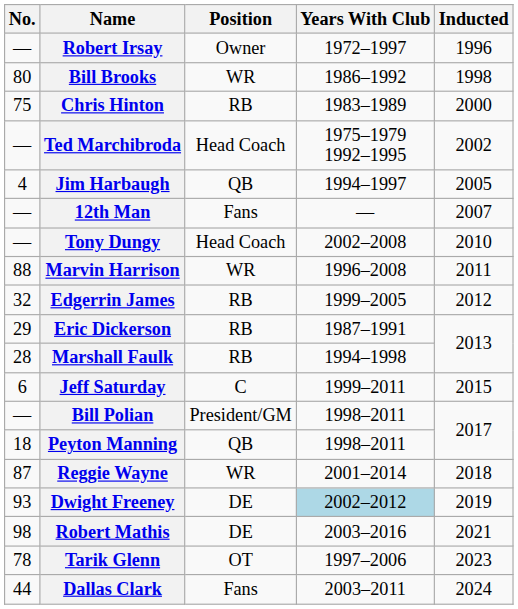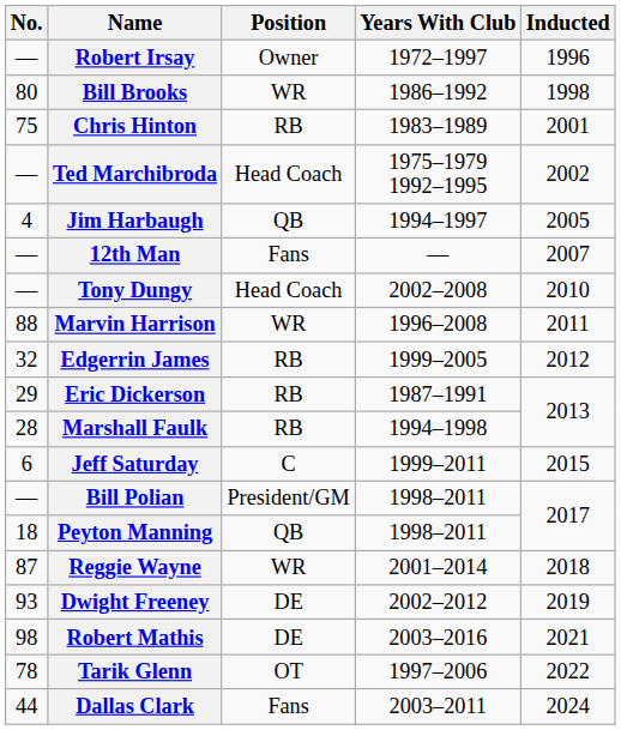Chris Hinton | Inducted: 2000 -> 2001
Dwight Freeney | Years With Club: lightblue background -> no background
Tarik Glenn | Inducted: 2023 -> 2022
